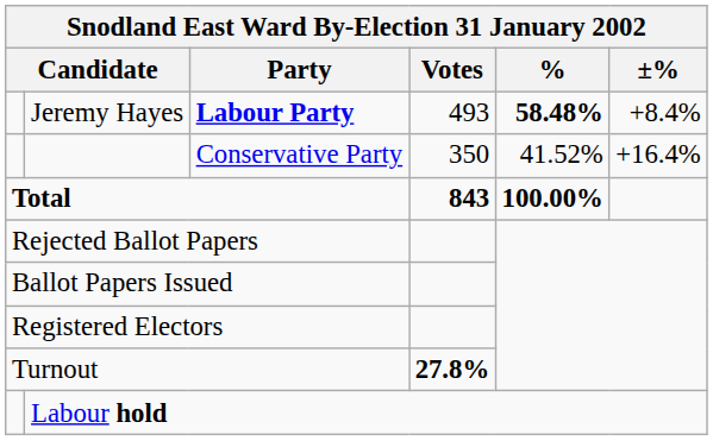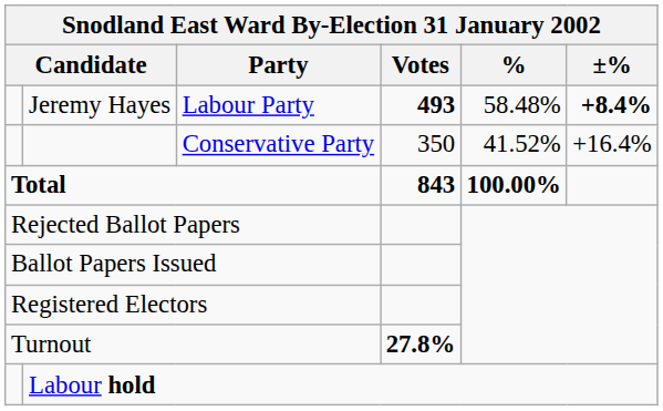Jeremy Hayes | Snodland East Ward By-Election 31 January 2002 / Party: bold -> normal
Jeremy Hayes | Snodland East Ward By-Election 31 January 2002 / Votes: normal -> bold
Jeremy Hayes | Snodland East Ward By-Election 31 January 2002 / %: bold -> normal
Jeremy Hayes | Snodland East Ward By-Election 31 January 2002 / ±%: normal -> bold
